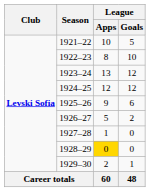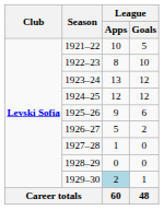1928–29 | League / Apps: gold background -> no background
1929–30 | League / Apps: no background -> lightblue background
